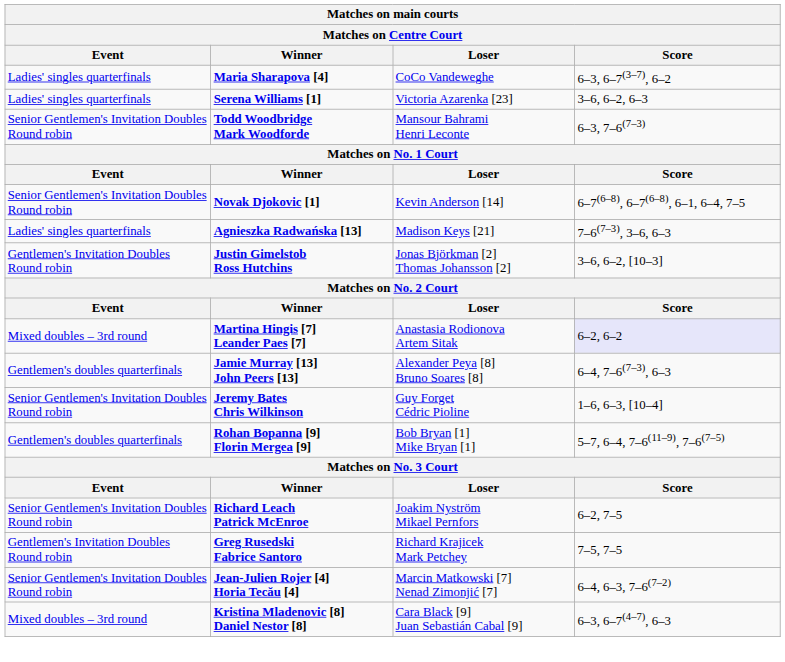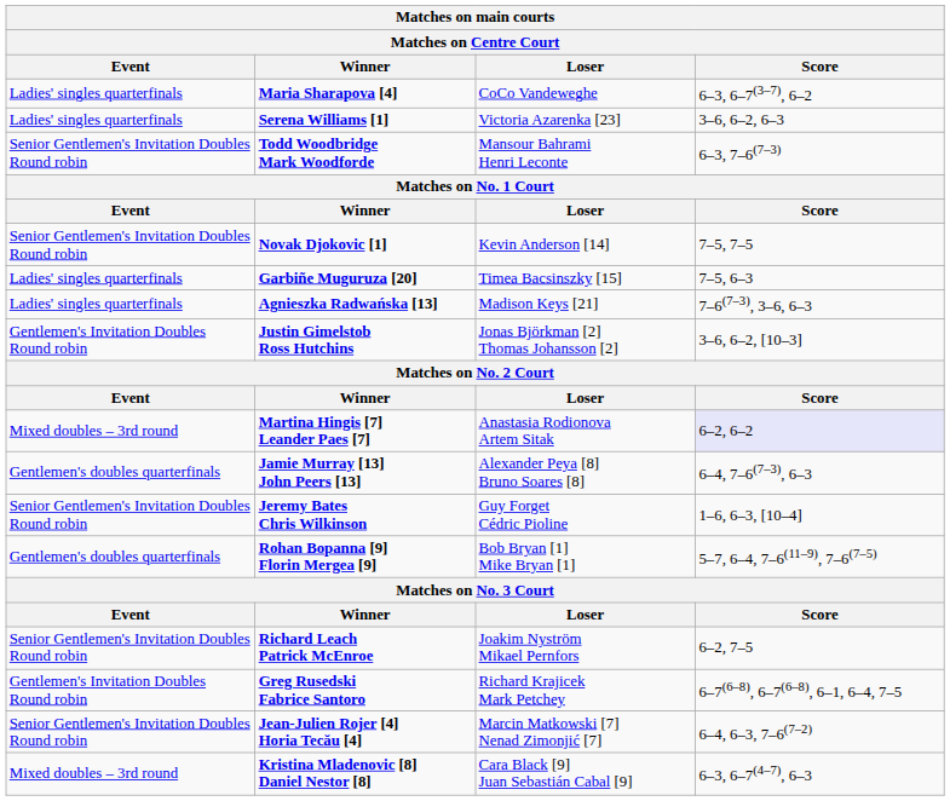Novak Djokovic [1] | Score: 6–7(6–8), 6–7(6–8), 6–1, 6–4, 7–5 -> 7–5, 7–5
+ row: Ladies' singles quarterfinals | Garbiñe Muguruza [20] | Timea Bacsinszky [15] | 7–5, 6–3
Greg Rusedski Fabrice Santoro | Score: 7–5, 7–5 -> 6–7(6–8), 6–7(6–8), 6–1, 6–4, 7–5
